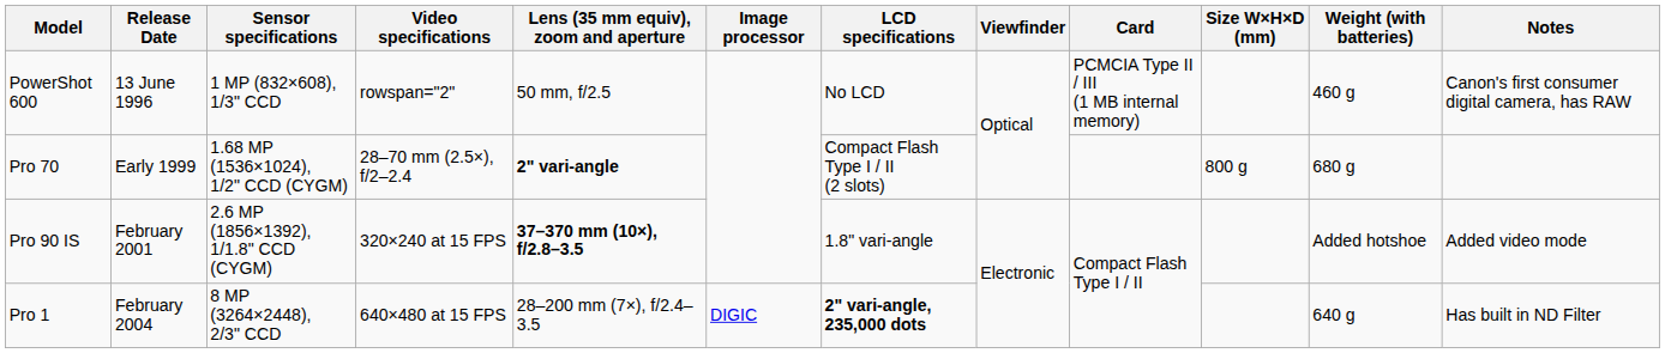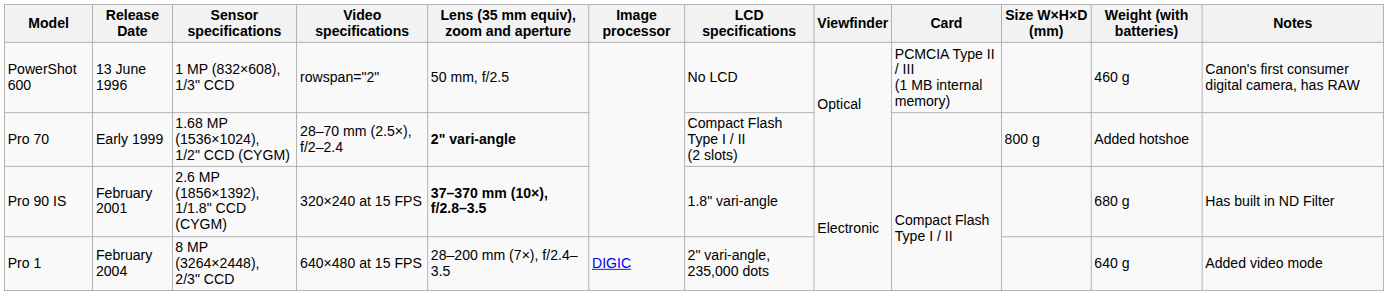Pro 70 | Weight (with batteries): 680 g -> Added hotshoe
Pro 90 IS | Weight (with batteries): Added hotshoe -> 680 g
Pro 90 IS | Notes: Added video mode -> Has built in ND Filter
Pro 1 | LCD specifications: bold -> normal
Pro 1 | Notes: Has built in ND Filter -> Added video mode
